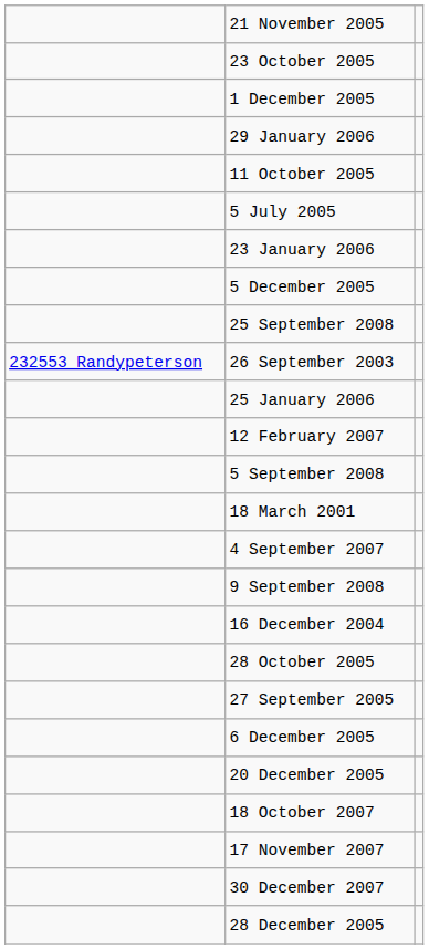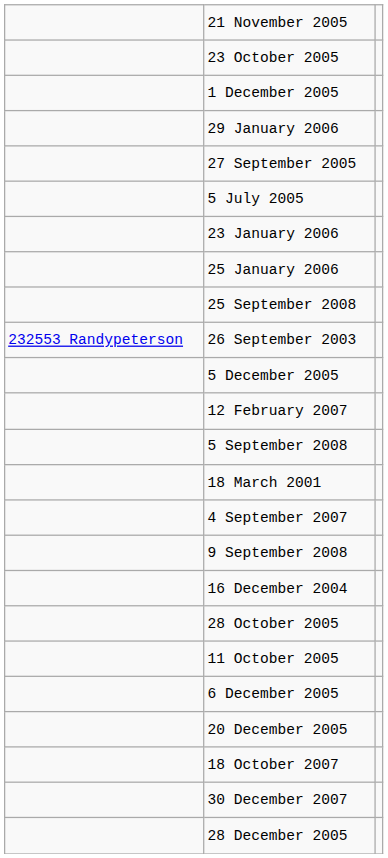rows swapped: 27 September 2005 <-> 11 October 2005
rows swapped: 25 January 2006 <-> 5 December 2005
- row: 17 November 2007
